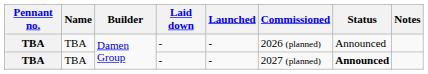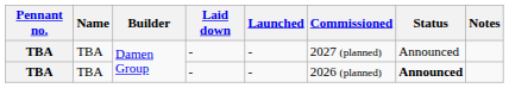row 2 | Commissioned: 2026 (planned) -> 2027 (planned)
row 3 | Commissioned: 2027 (planned) -> 2026 (planned)
